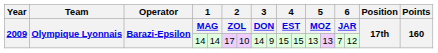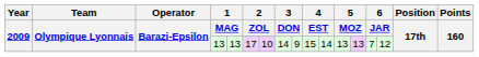row 3 | column 4: 14 -> 13
row 3 | column 5: 14 -> 13
row 3 | column 11: 15 -> 14
